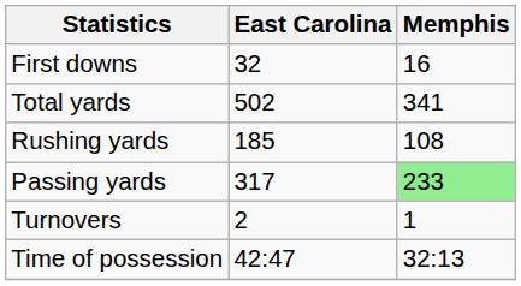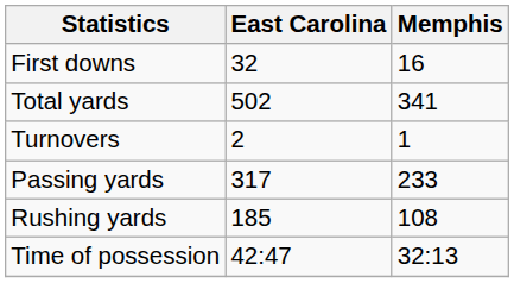rows swapped: Rushing yards <-> Turnovers
Passing yards | Memphis: lightgreen background -> no background
